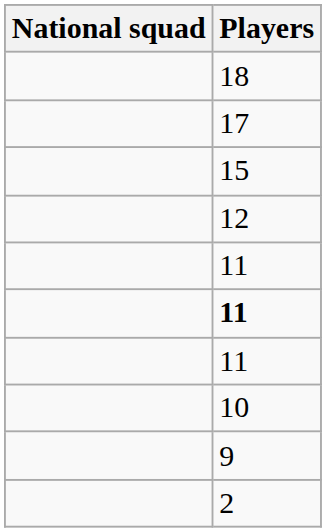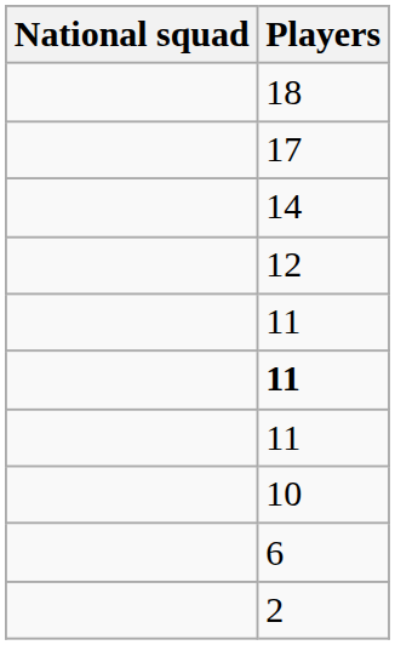row 4 | Players: 15 -> 14
row 10 | Players: 9 -> 6
